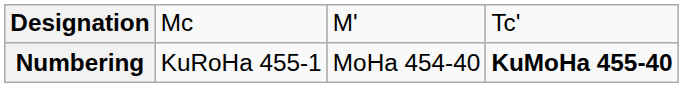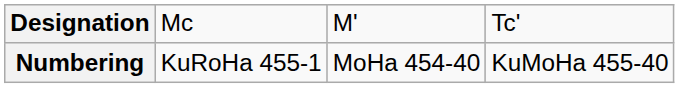Numbering | column 4: bold -> normal
